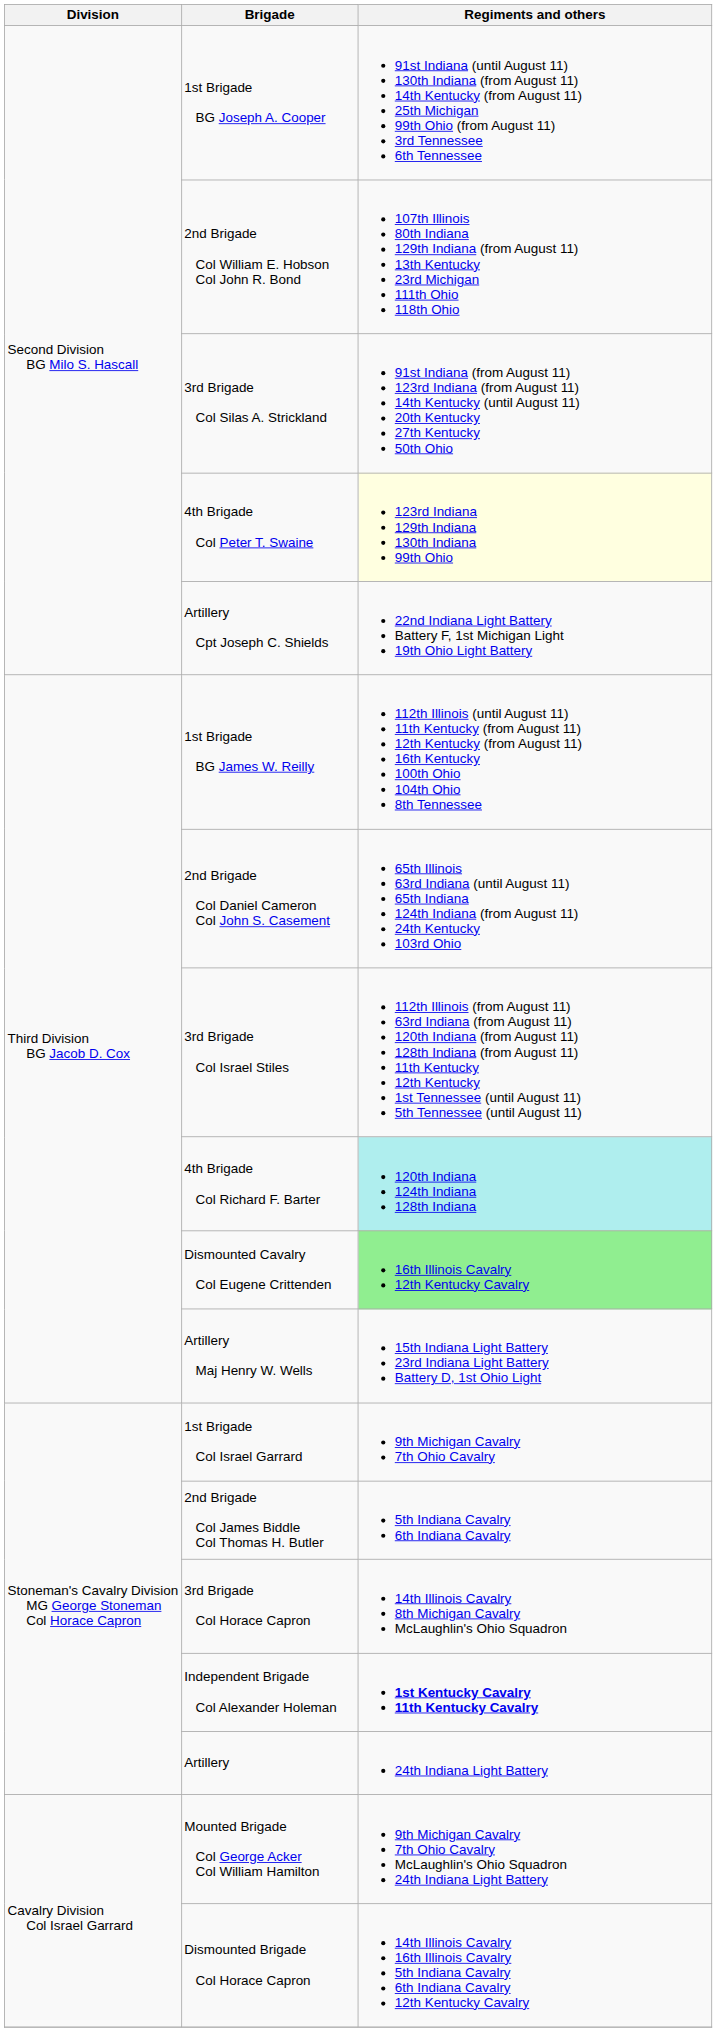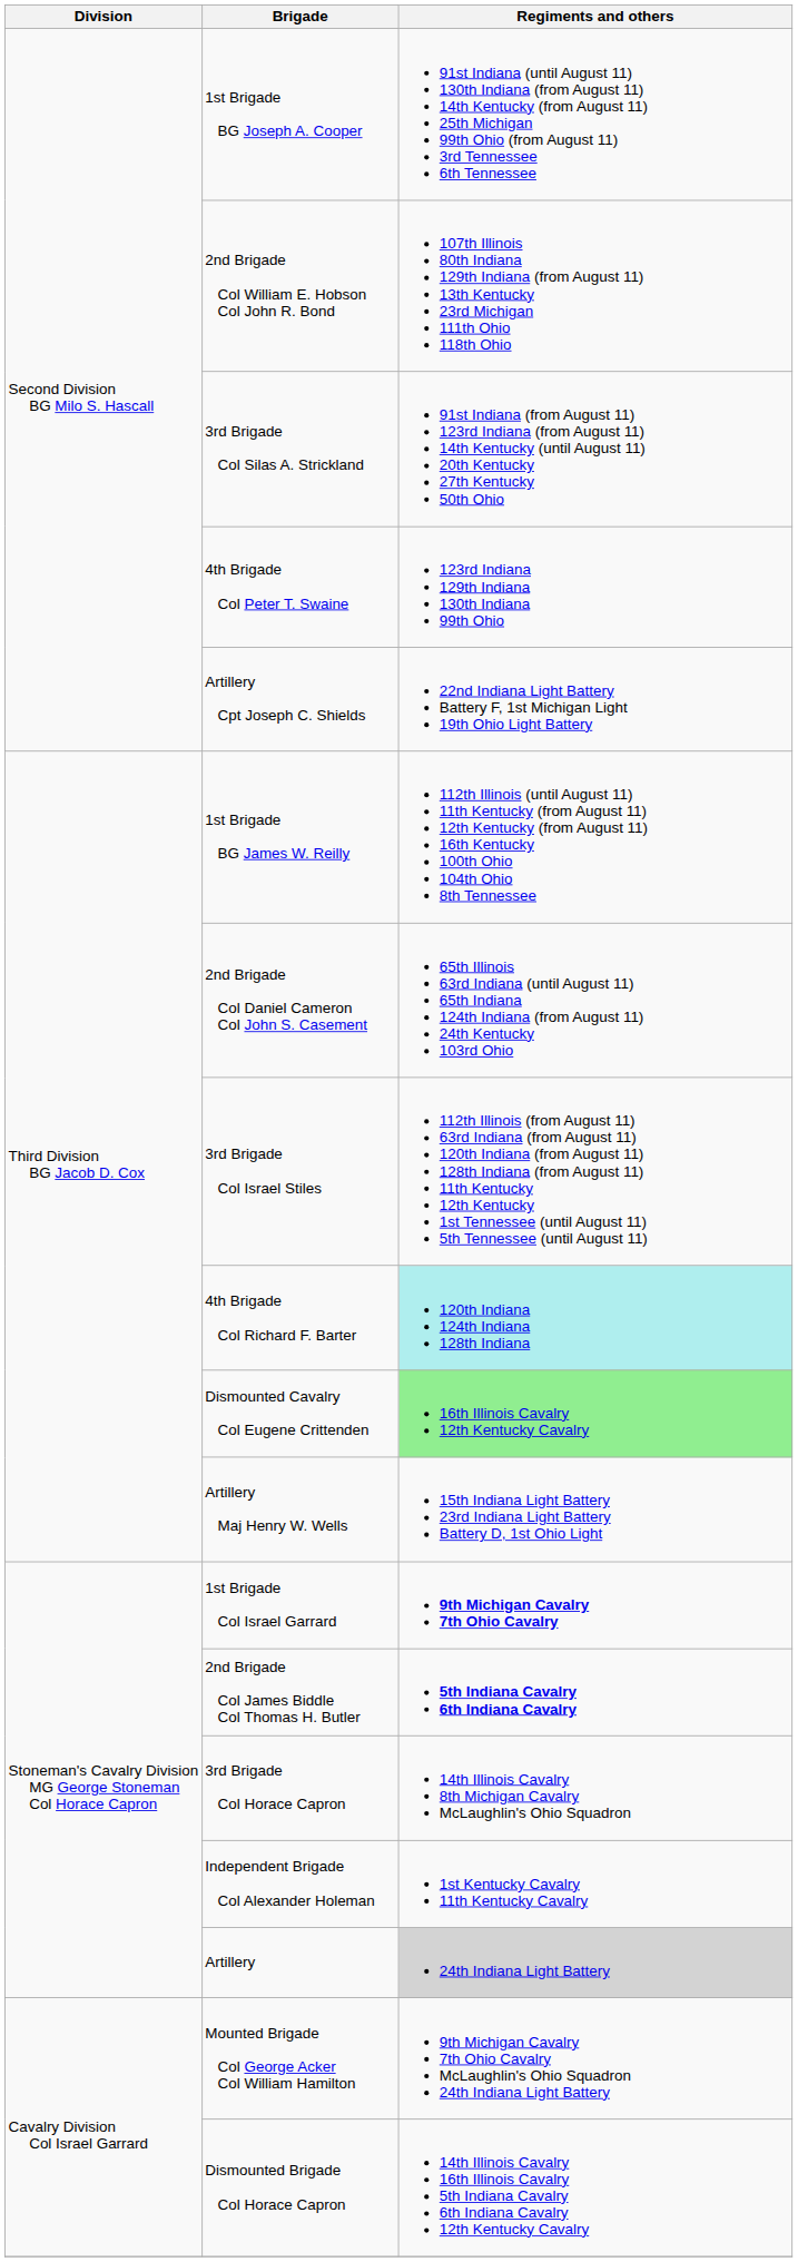4th Brigade Col Peter T. Swaine | Regiments and others: lightyellow background -> no background
1st Brigade Col Israel Garrard | Regiments and others: normal -> bold
2nd Brigade Col James Biddle Col Thomas H. Butler | Regiments and others: normal -> bold
Independent Brigade Col Alexander Holeman | Regiments and others: bold -> normal
Artillery | Regiments and others: no background -> lightgrey background
